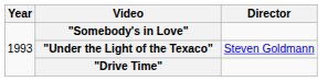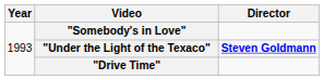"Under the Light of the Texaco" | Director: normal -> bold
